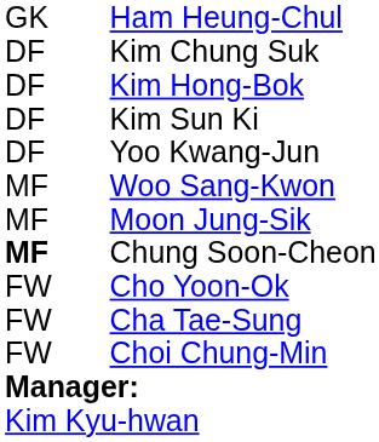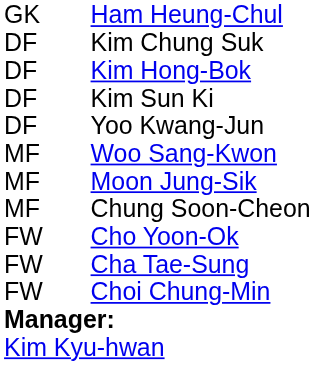Chung Soon-Cheon | column 1: bold -> normal
